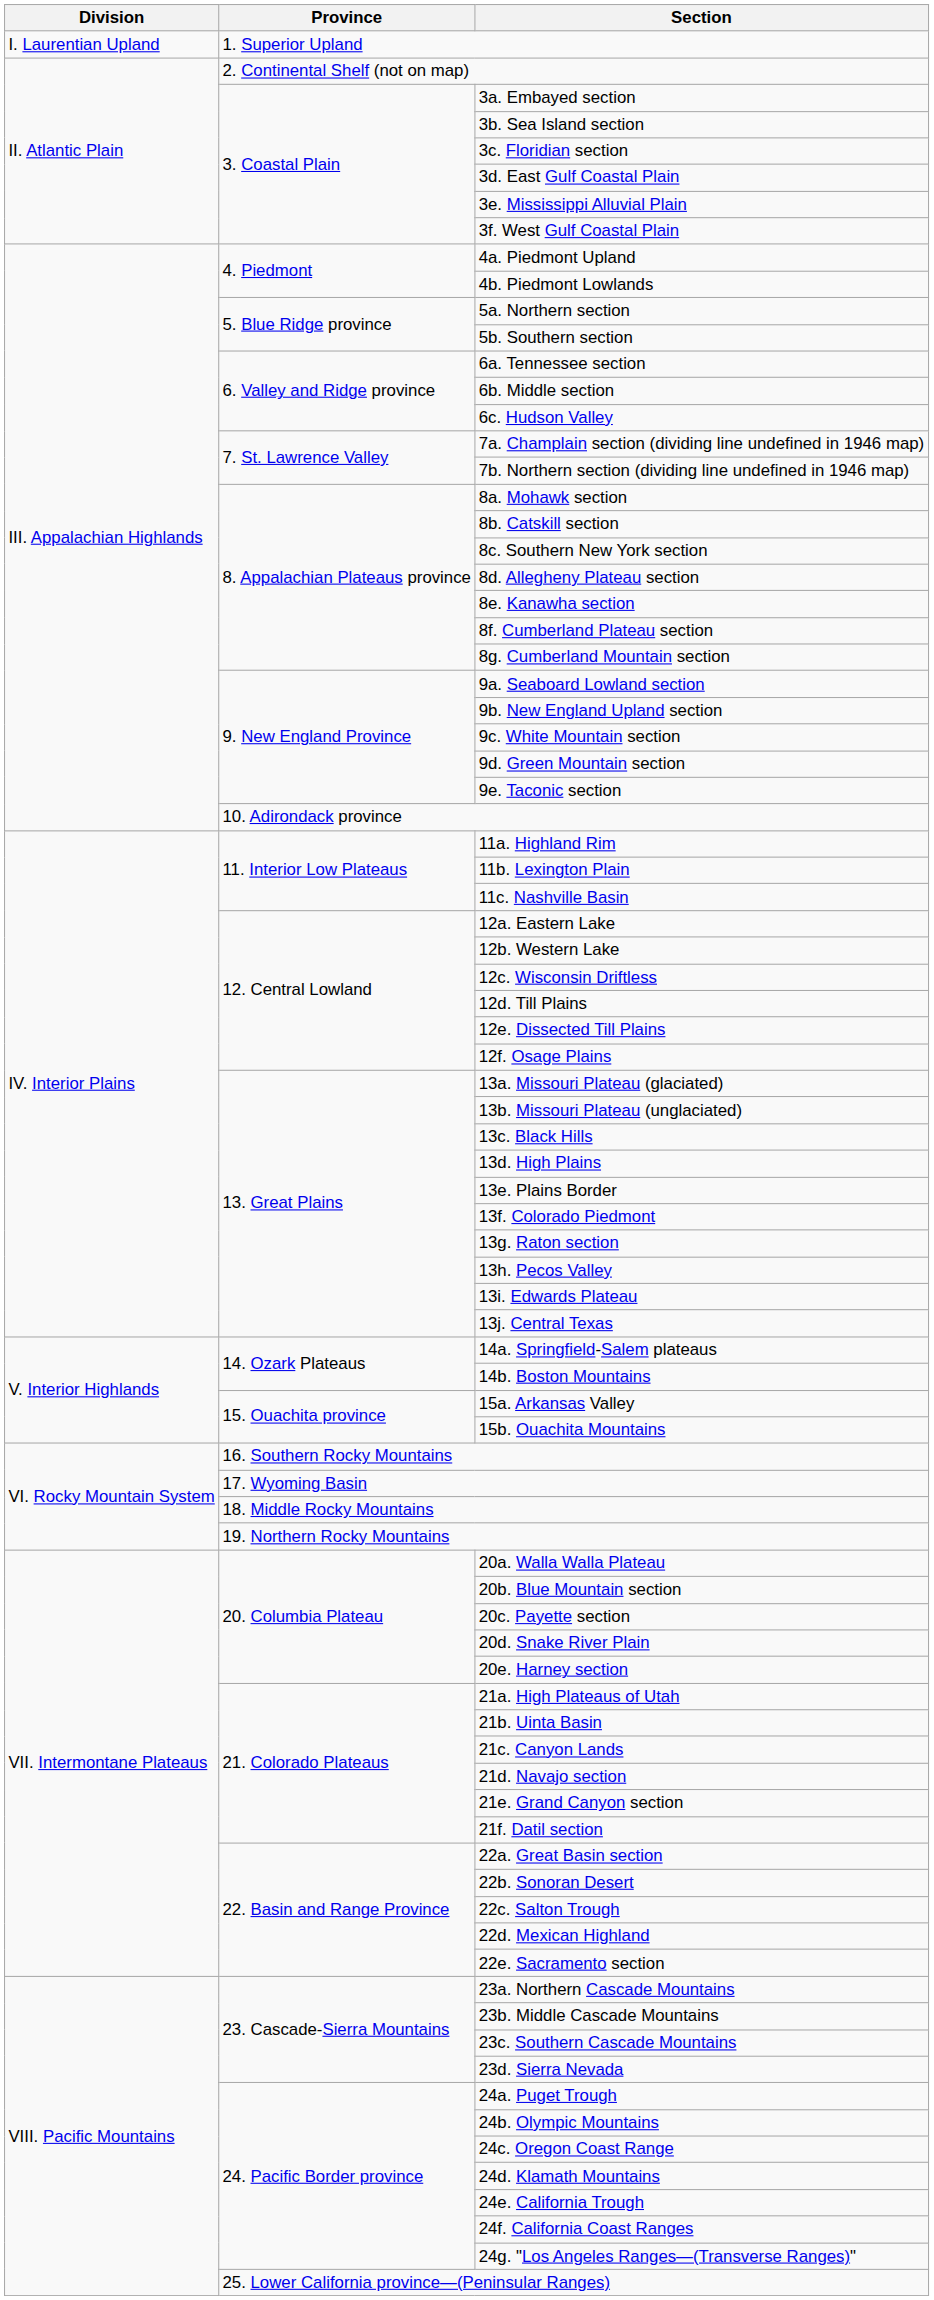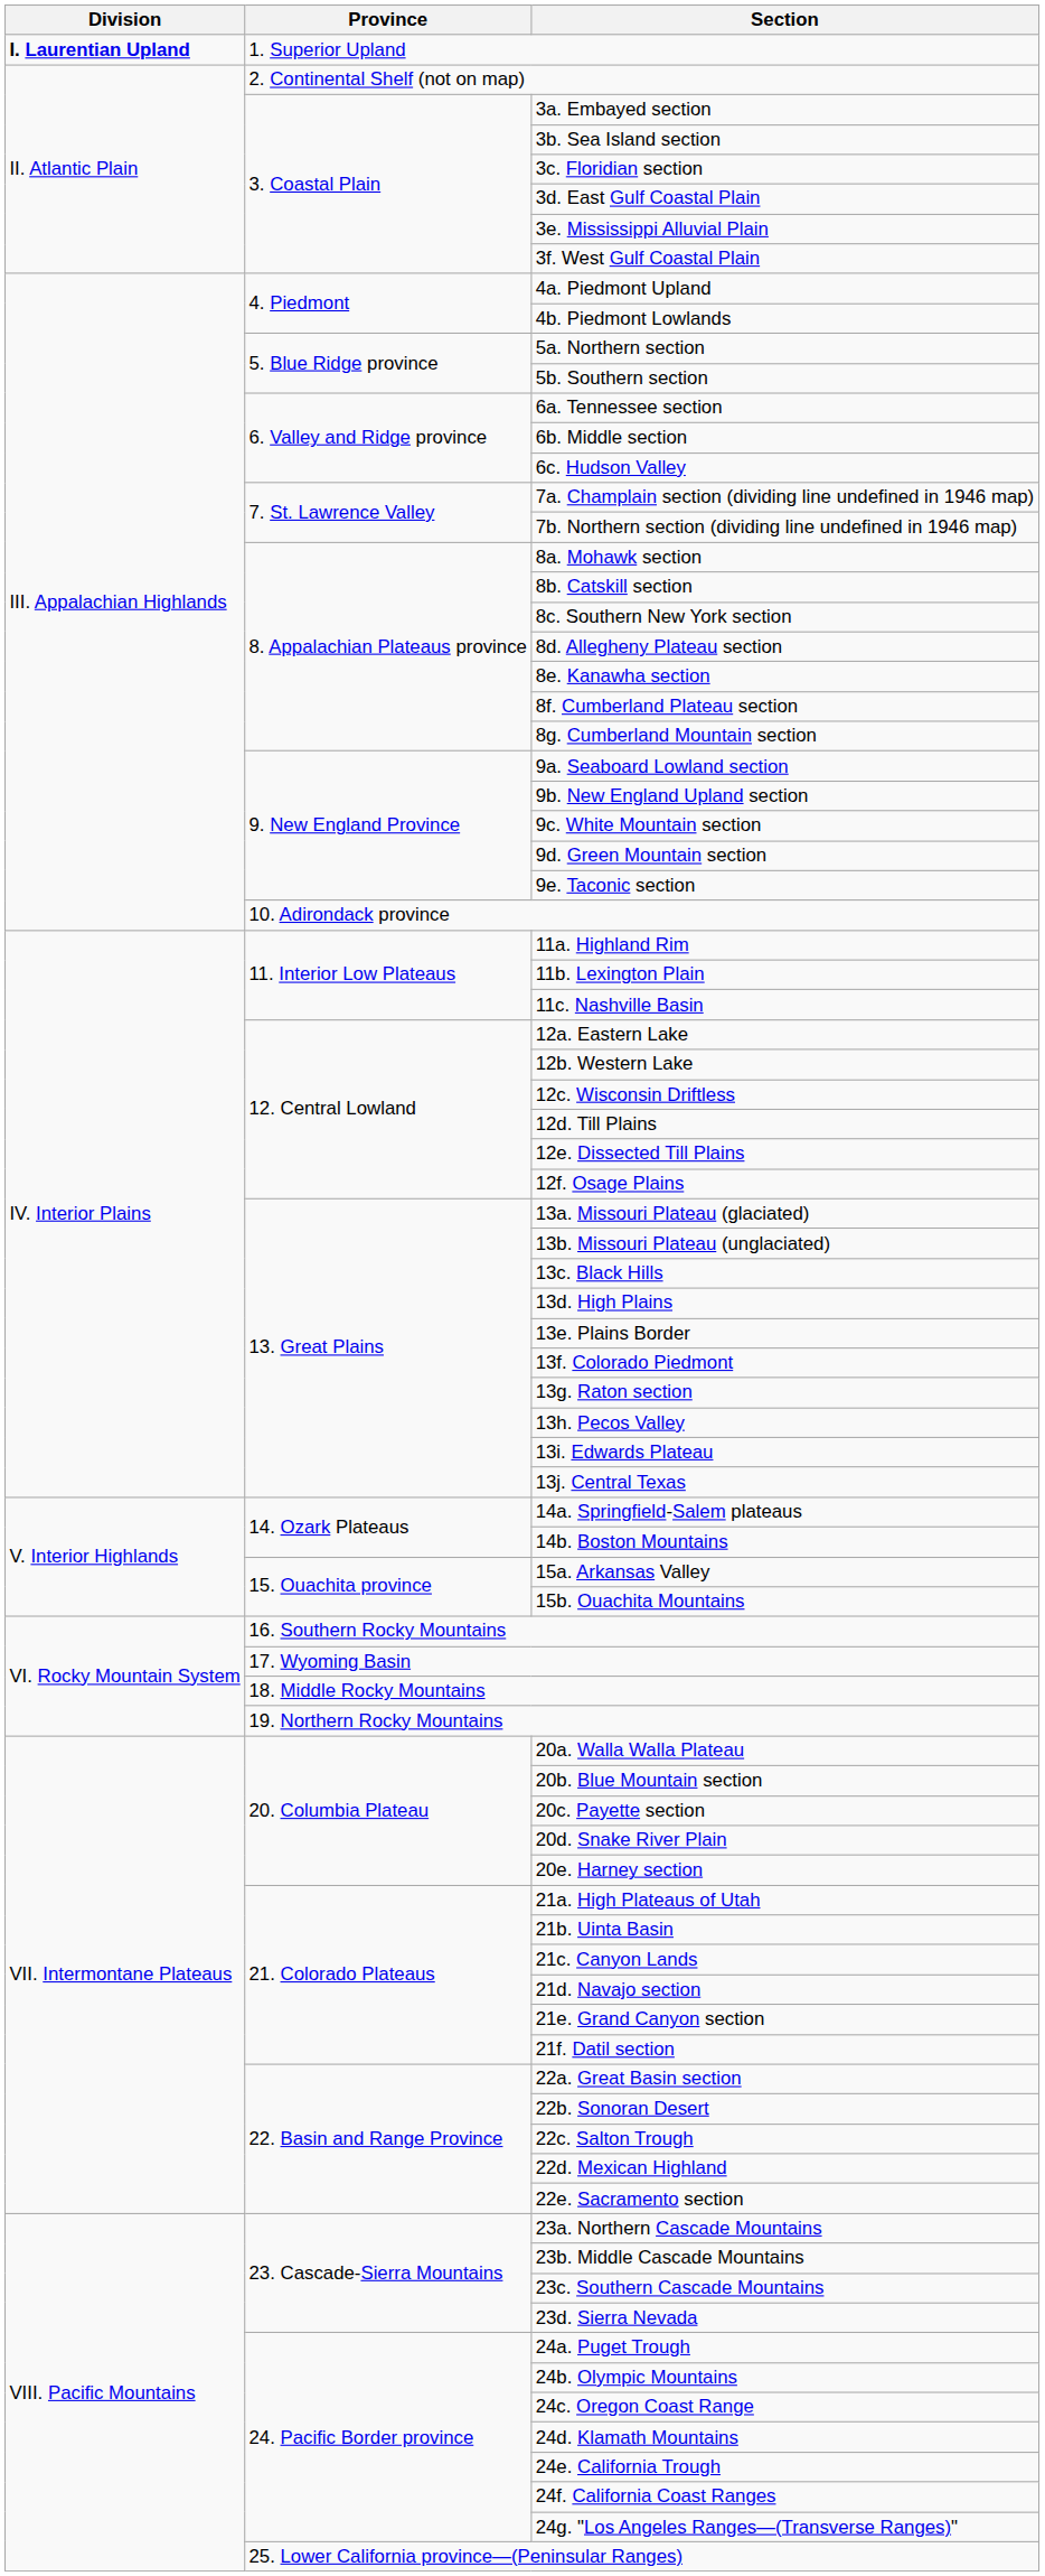1. Superior Upland | Division: normal -> bold
